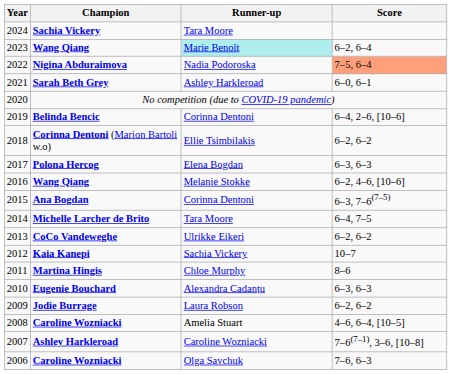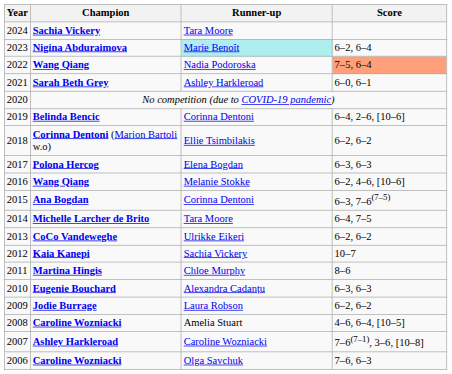2023 | Champion: Wang Qiang -> Nigina Abduraimova
2022 | Champion: Nigina Abduraimova -> Wang Qiang
